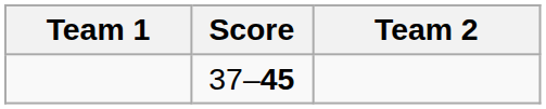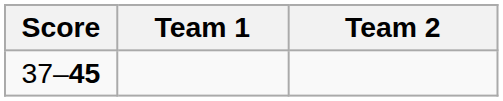columns swapped: Team 1 <-> Score
